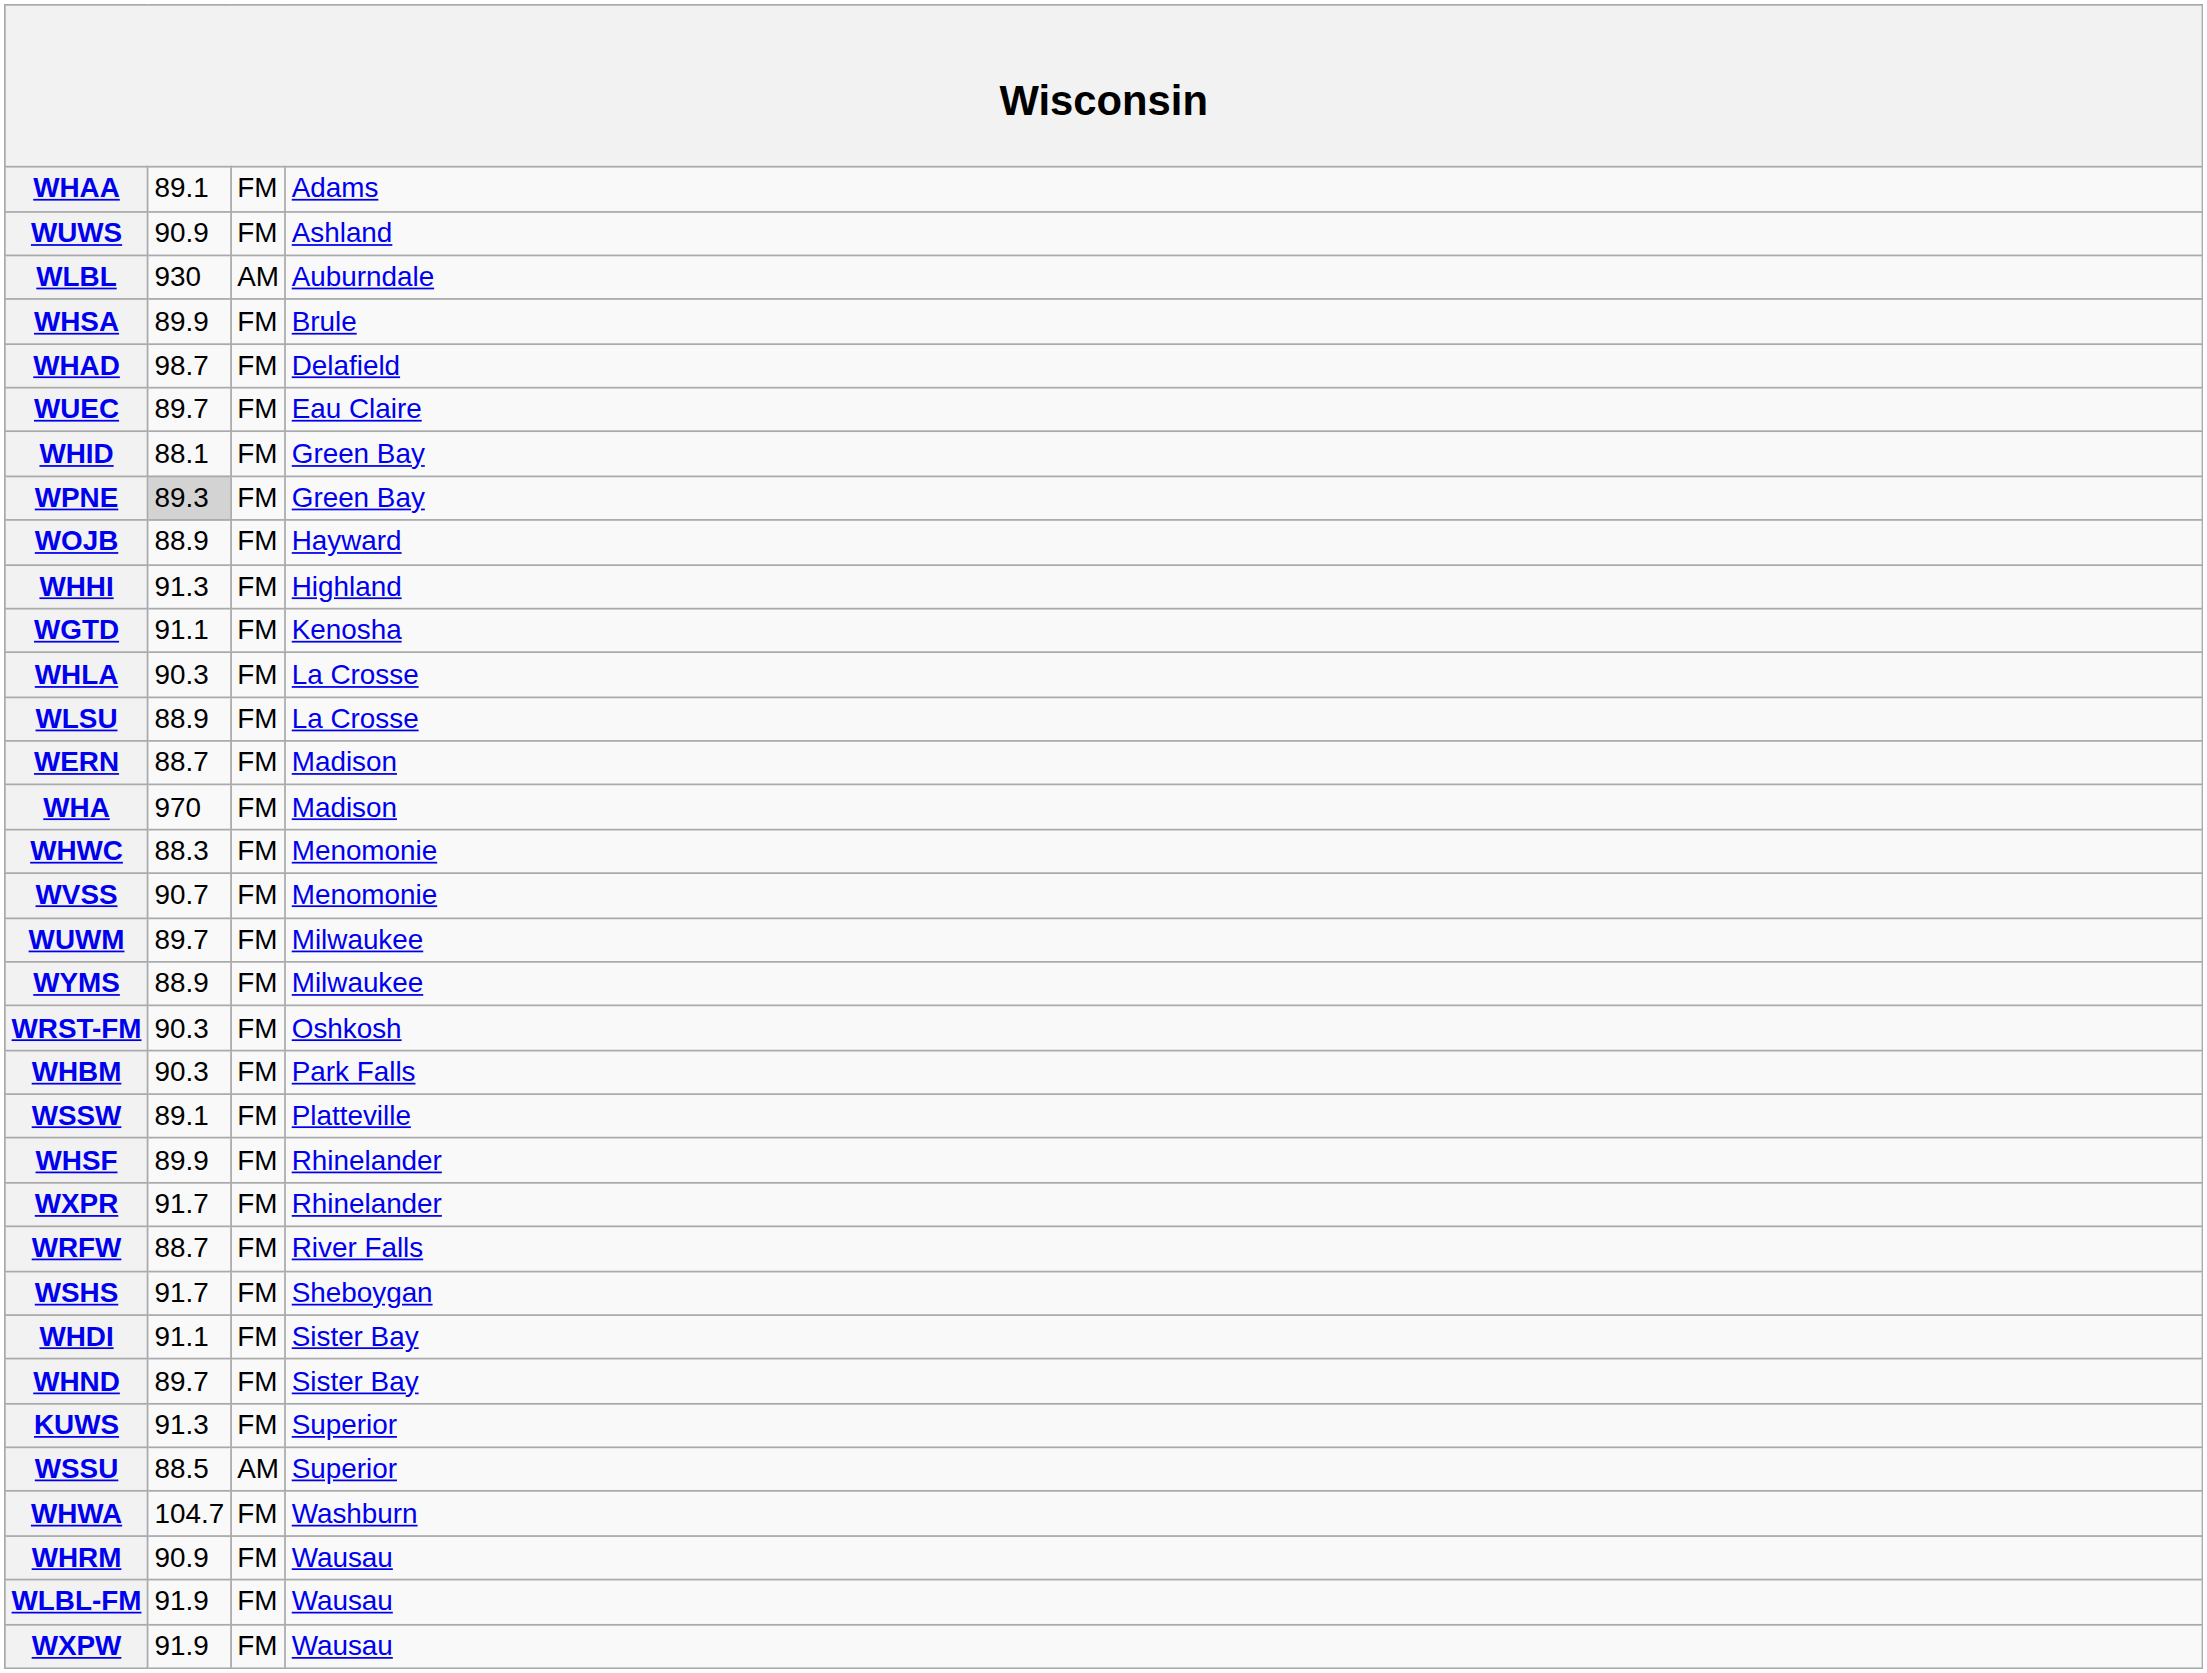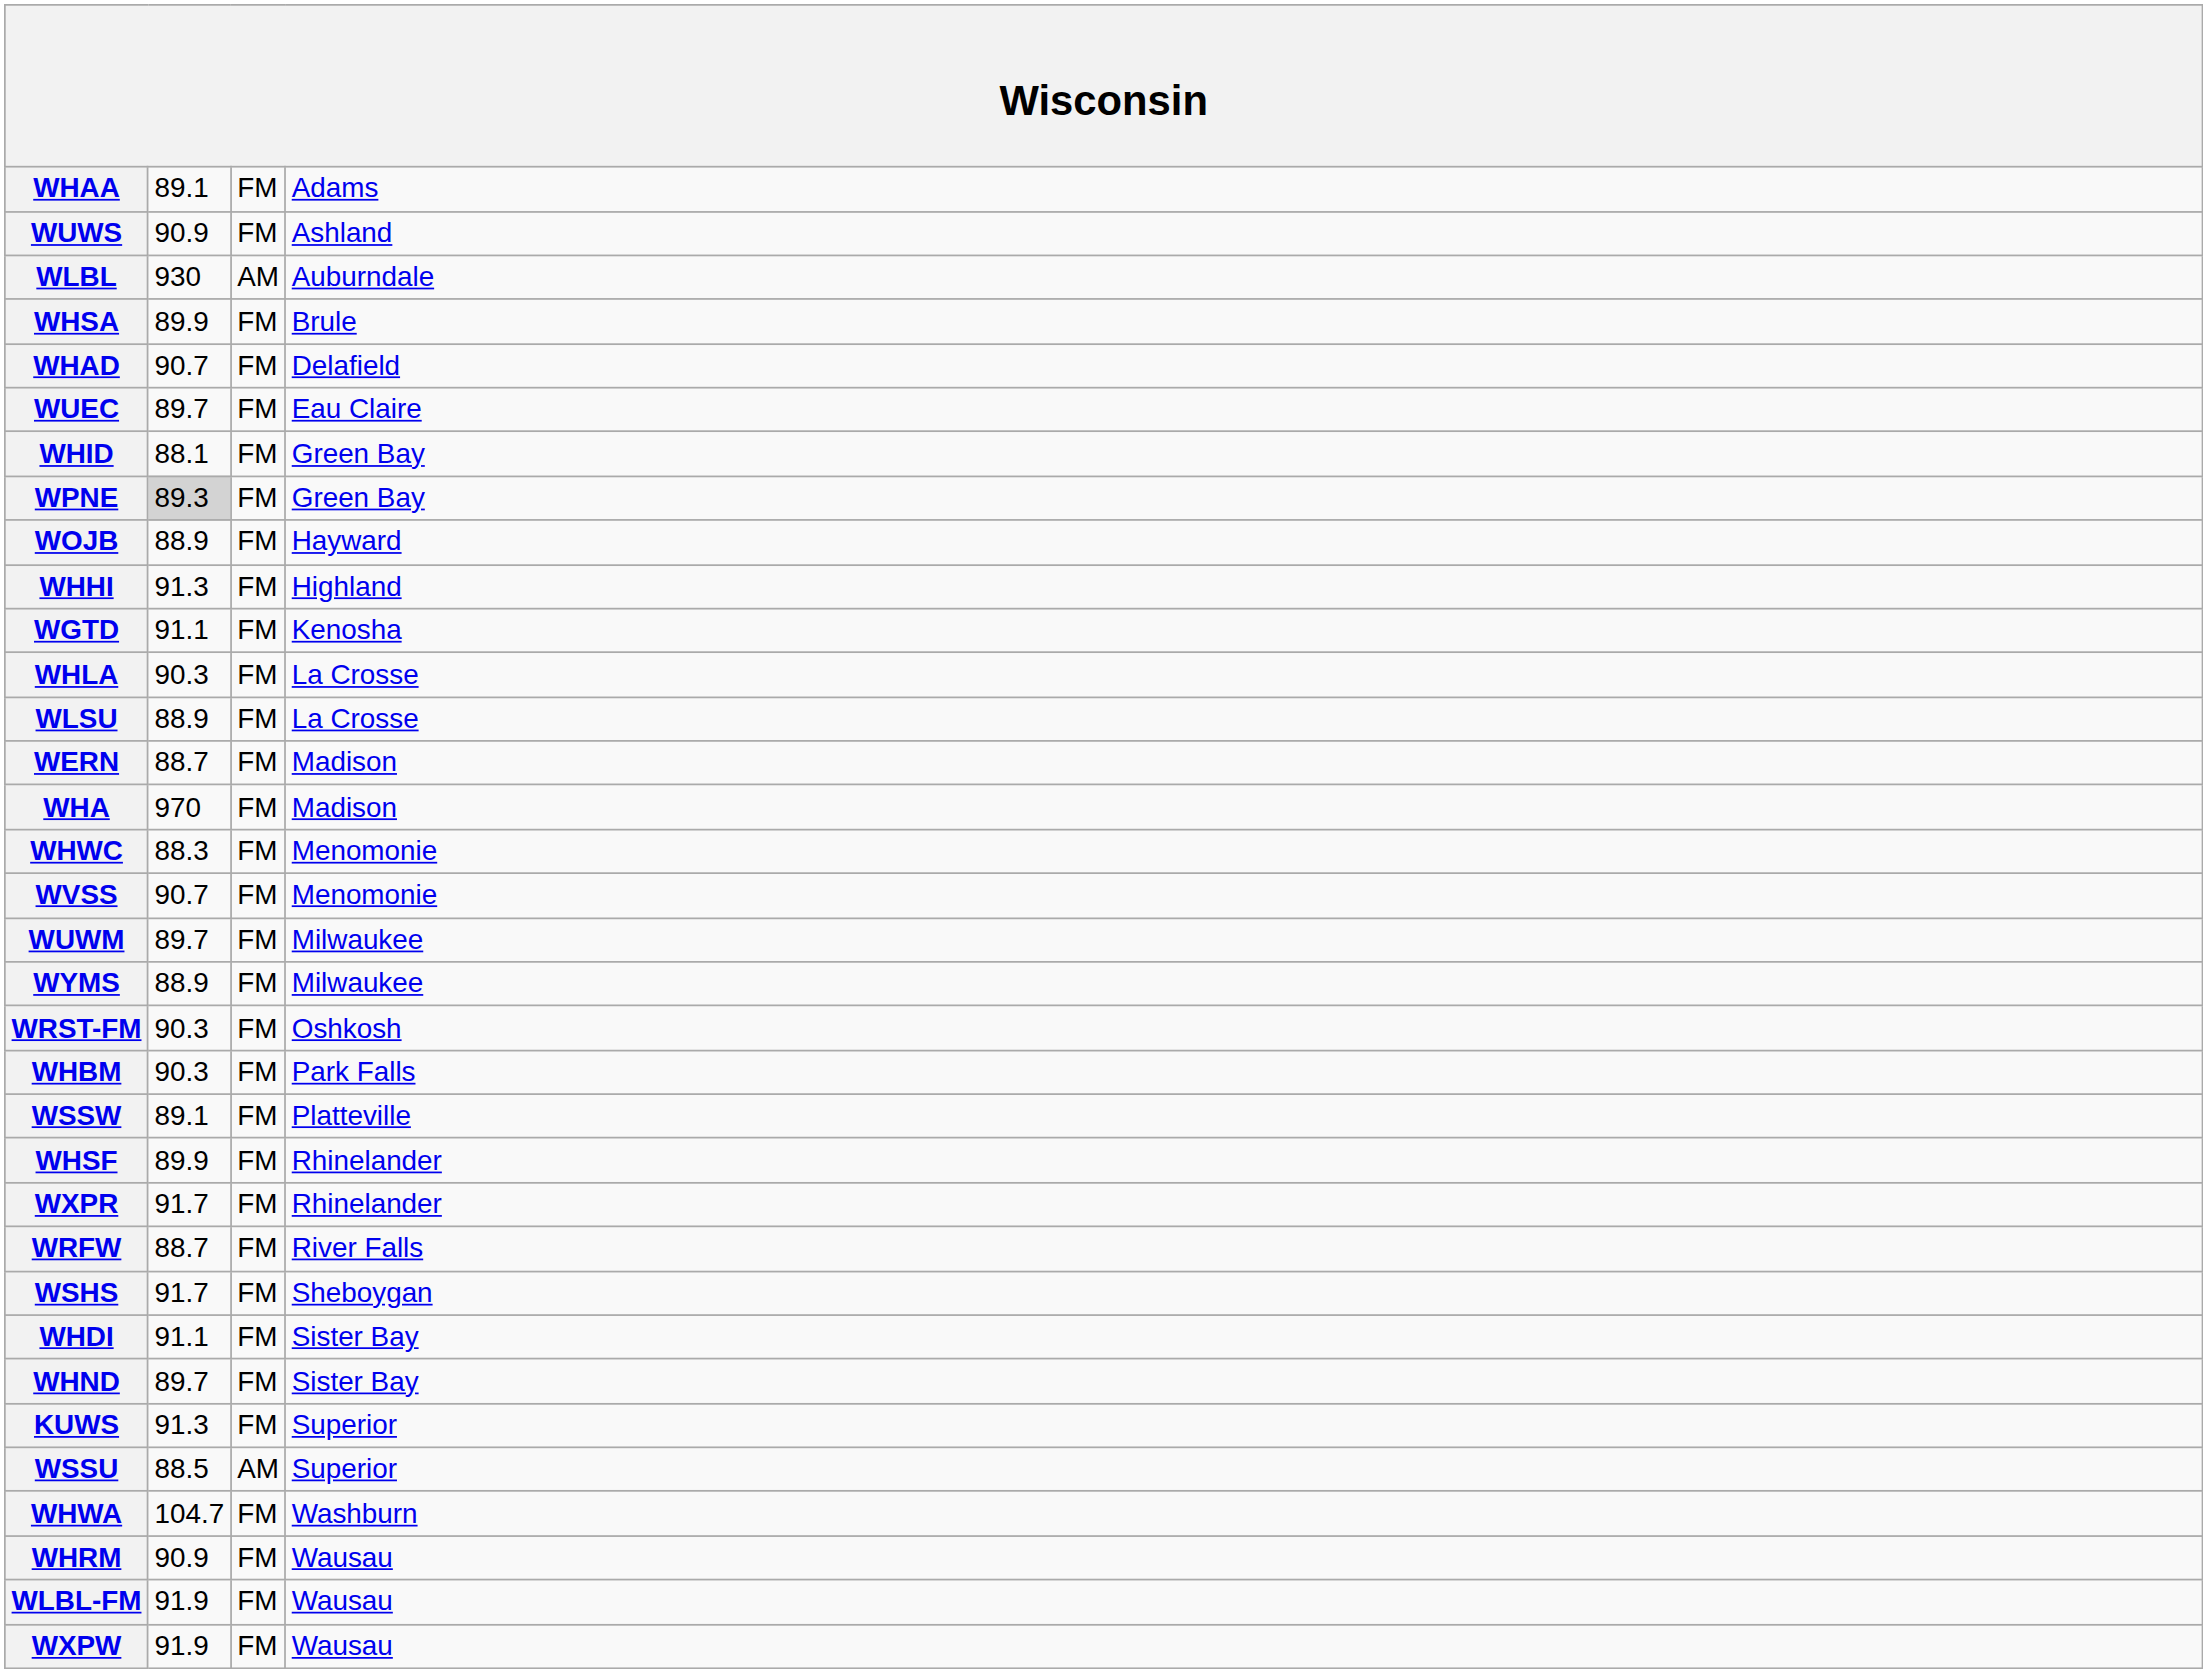WHAD | column 2: 98.7 -> 90.7
